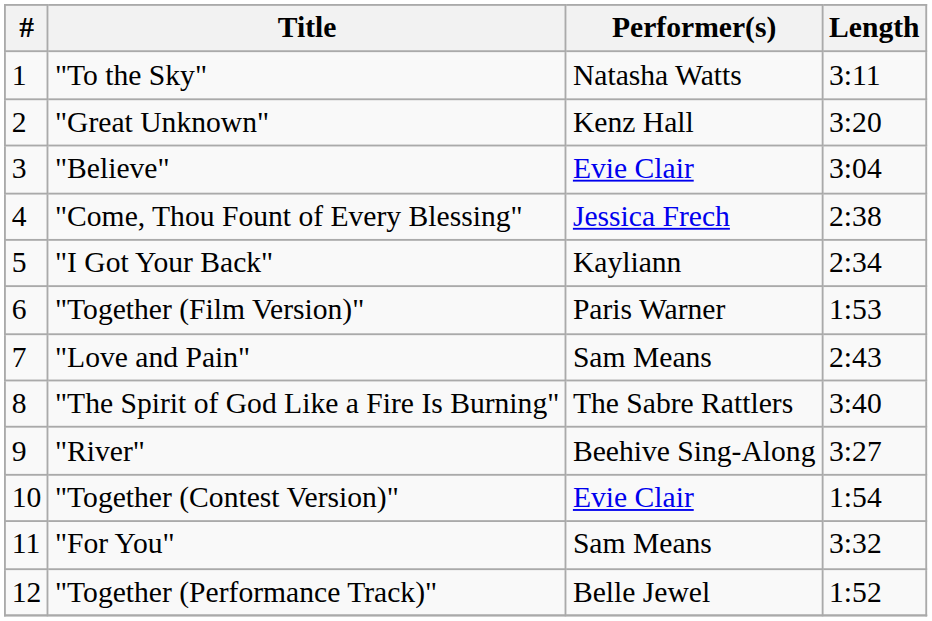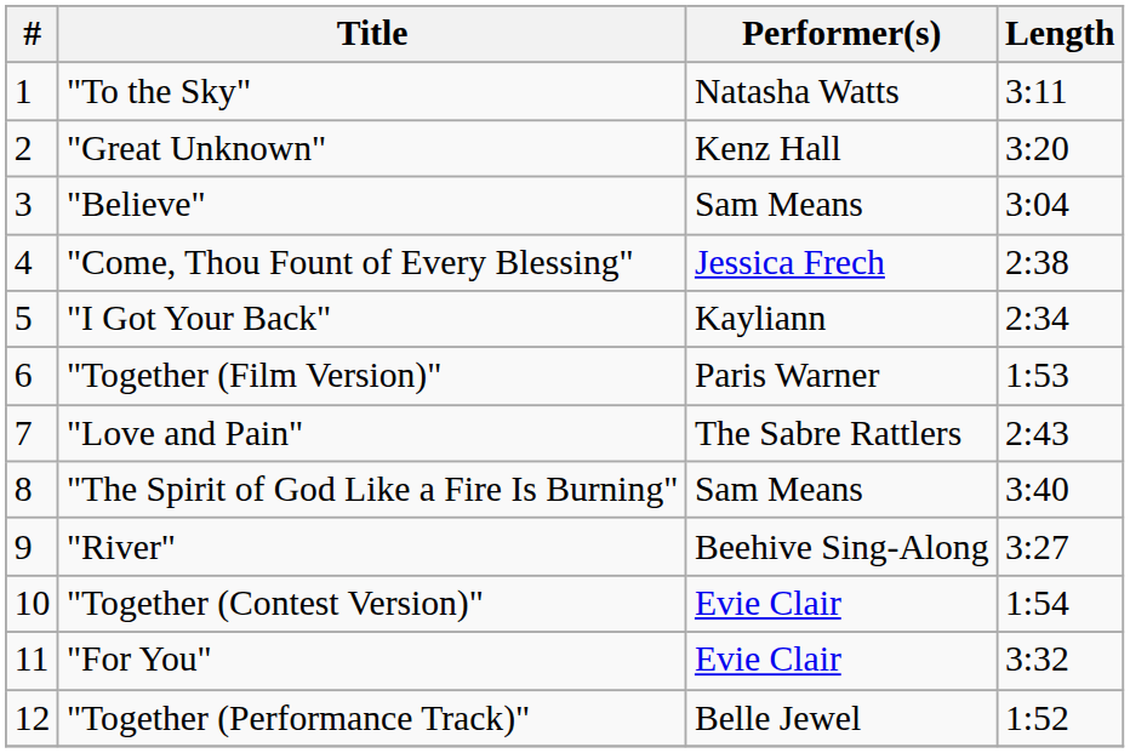"Believe" | Performer(s): Evie Clair -> Sam Means
"Love and Pain" | Performer(s): Sam Means -> The Sabre Rattlers
"The Spirit of God Like a Fire Is Burning" | Performer(s): The Sabre Rattlers -> Sam Means
"For You" | Performer(s): Sam Means -> Evie Clair
